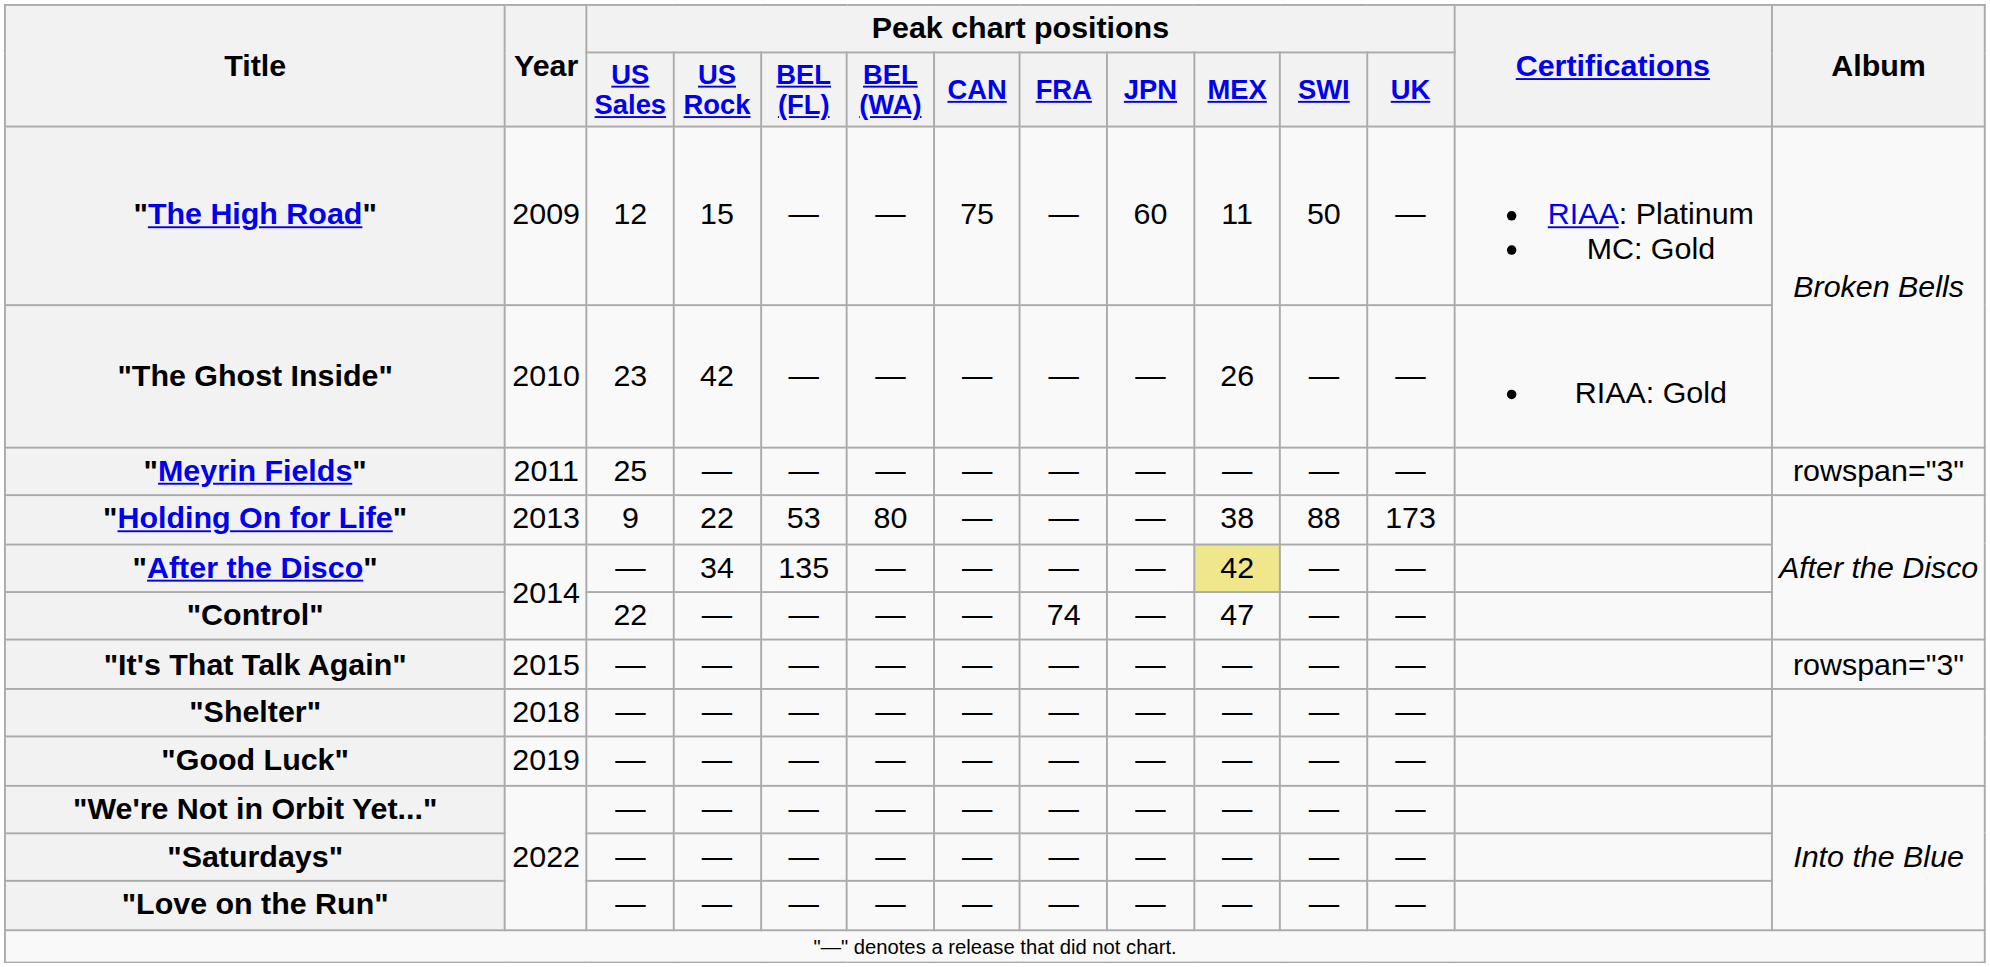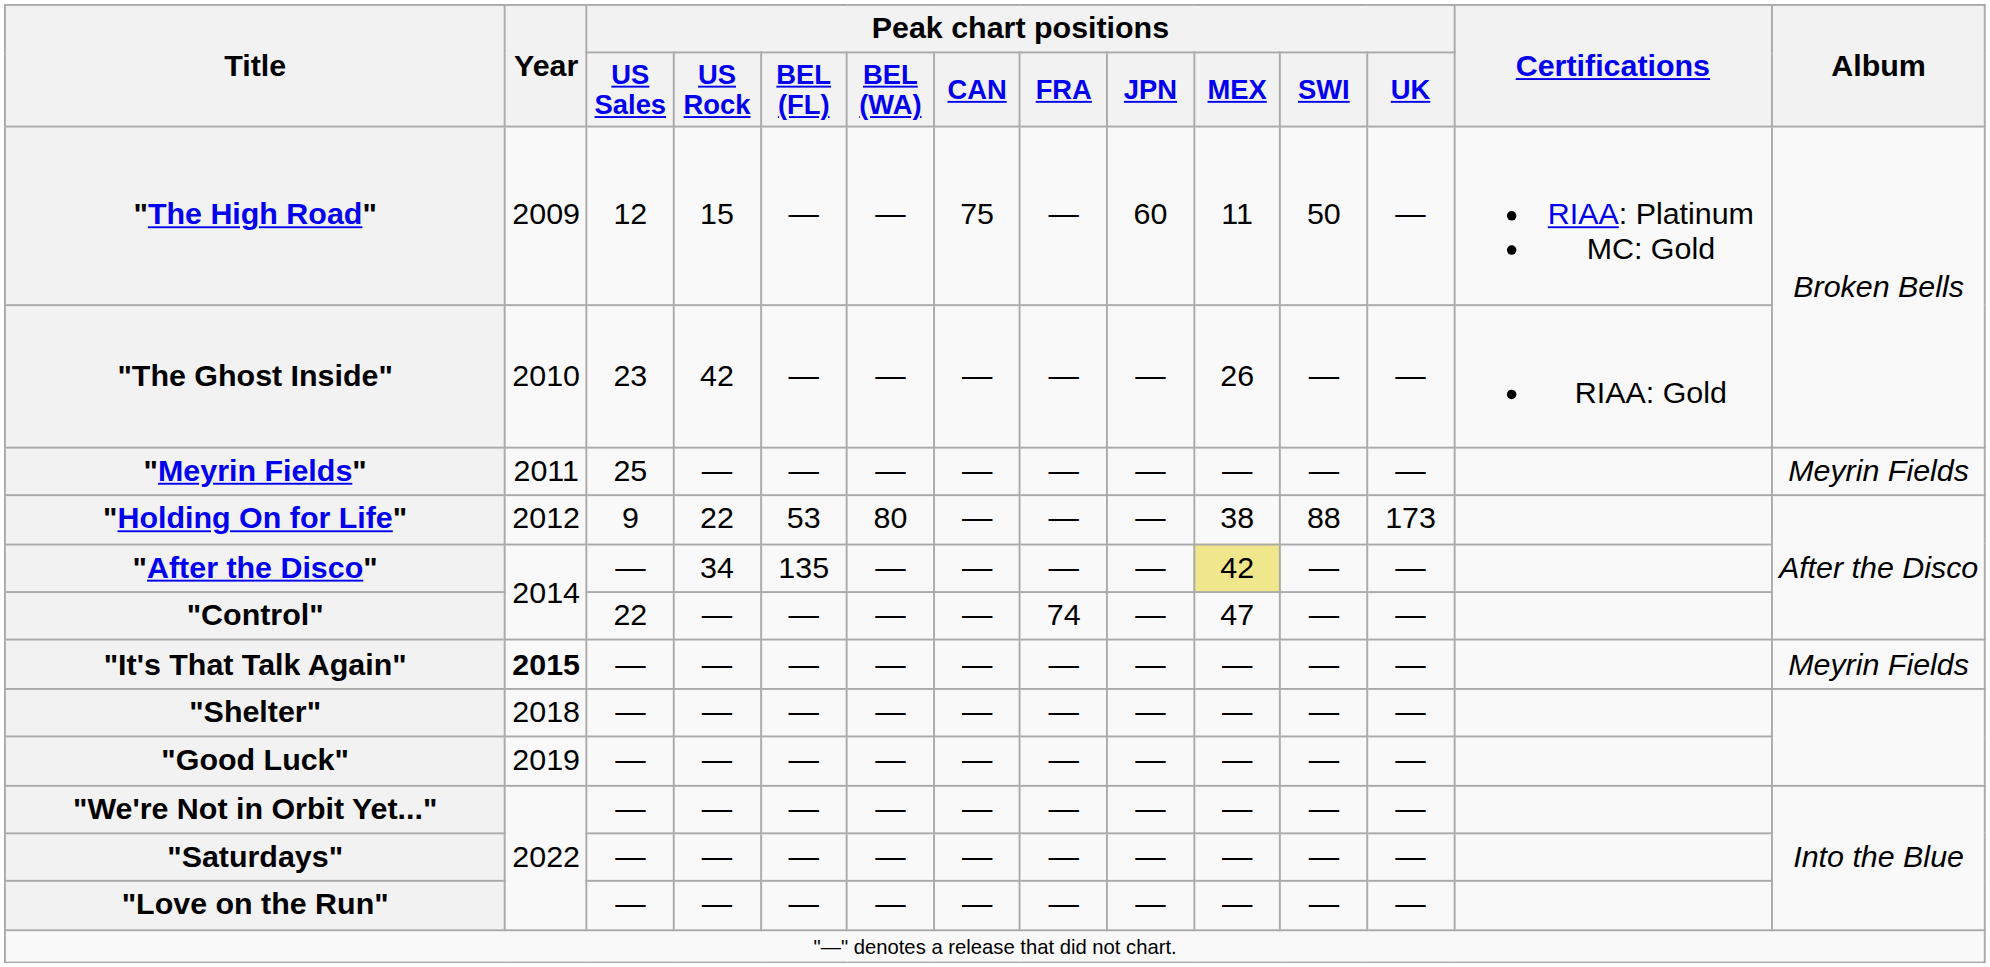"Meyrin Fields" | Album: rowspan="3" -> Meyrin Fields
"Holding On for Life" | Year: 2013 -> 2012
"It's That Talk Again" | Year: normal -> bold
"It's That Talk Again" | Album: rowspan="3" -> Meyrin Fields
